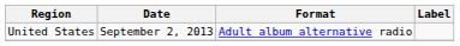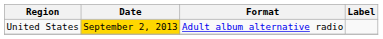United States | Date: no background -> gold background
